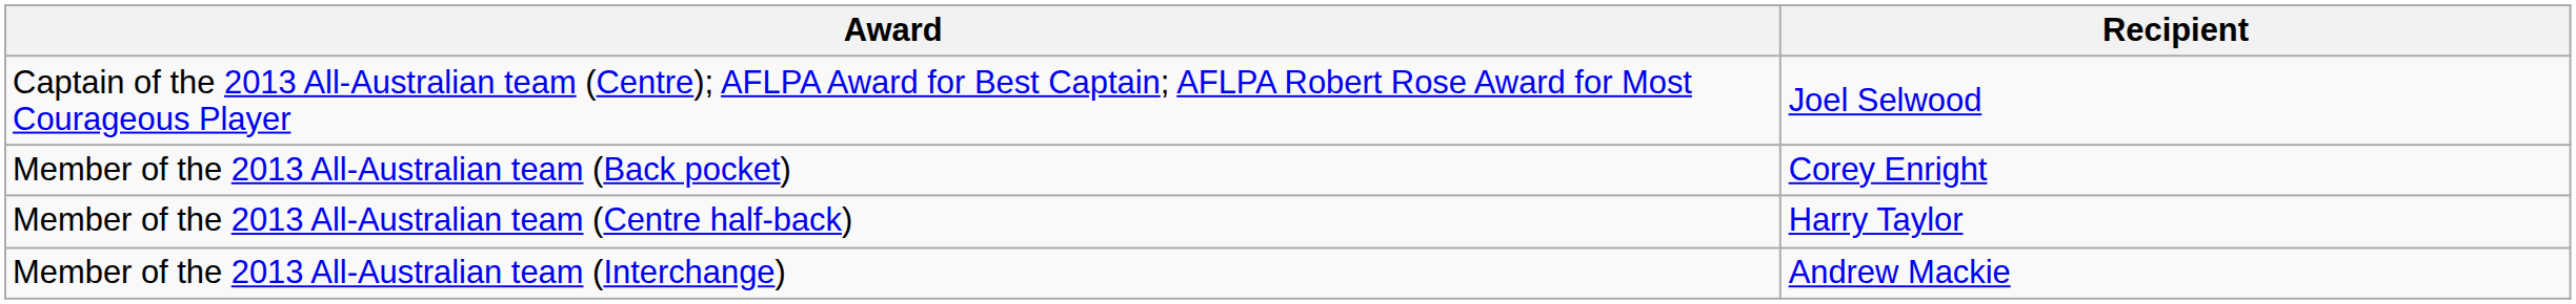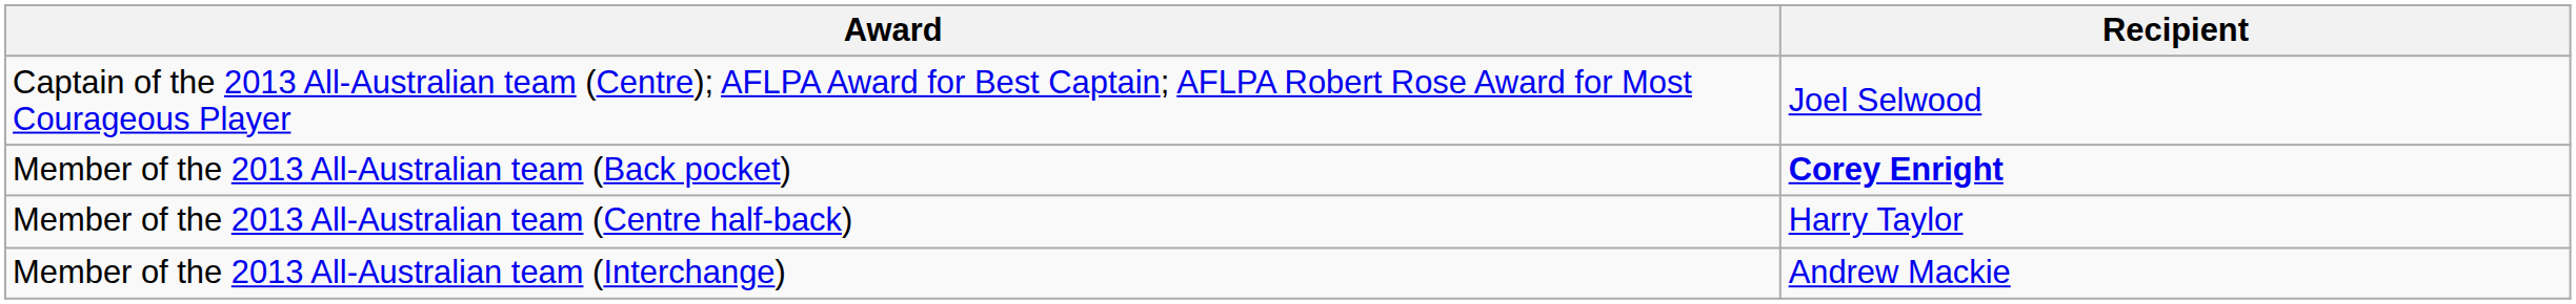row 3 | Recipient: normal -> bold
